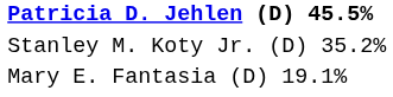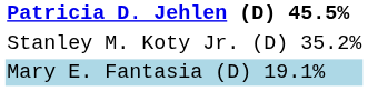row 3 | column 1: no background -> lightblue background
